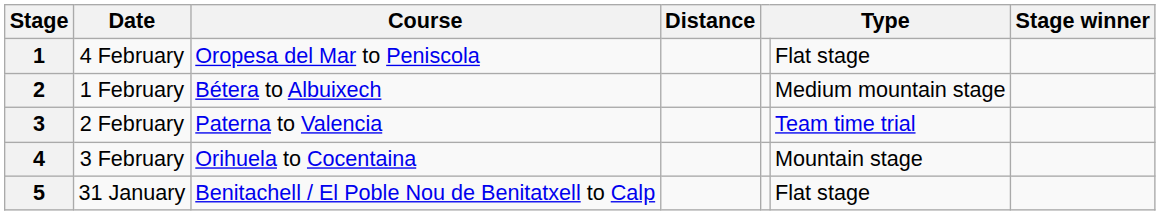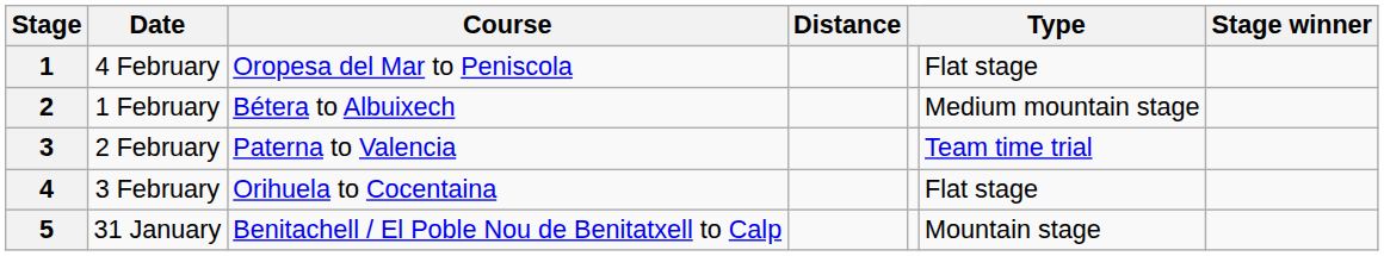4 | column 6: Mountain stage -> Flat stage
5 | column 6: Flat stage -> Mountain stage
